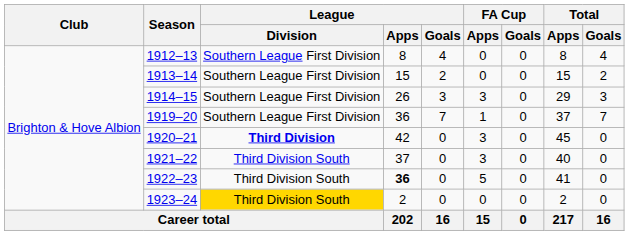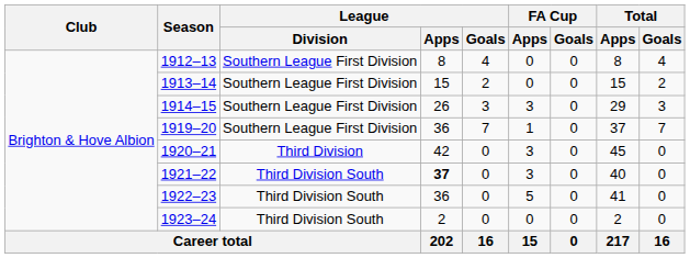1920–21 | League / Division: bold -> normal
1921–22 | League / Apps: normal -> bold
1922–23 | League / Apps: bold -> normal
1923–24 | League / Division: gold background -> no background
